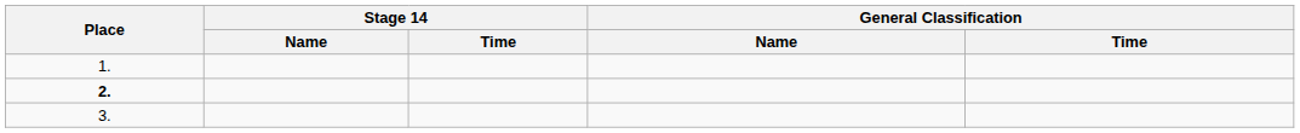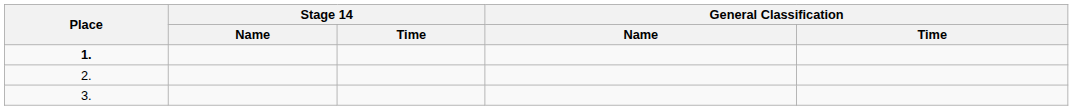1. | Place: normal -> bold
2. | Place: bold -> normal
